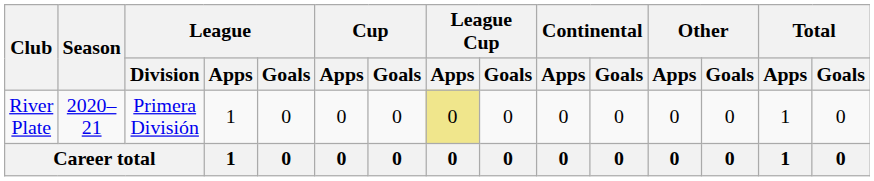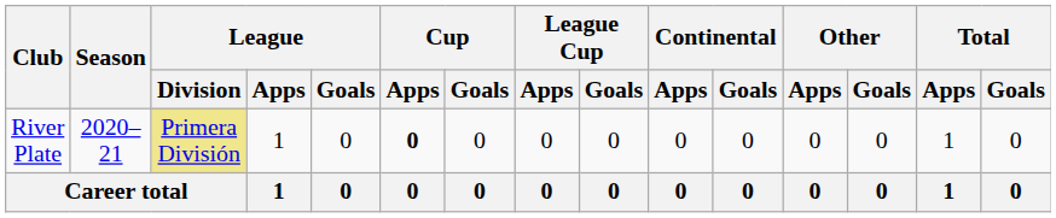River Plate | League / Division: no background -> khaki background
River Plate | Cup / Apps: normal -> bold
River Plate | League Cup / Apps: khaki background -> no background
